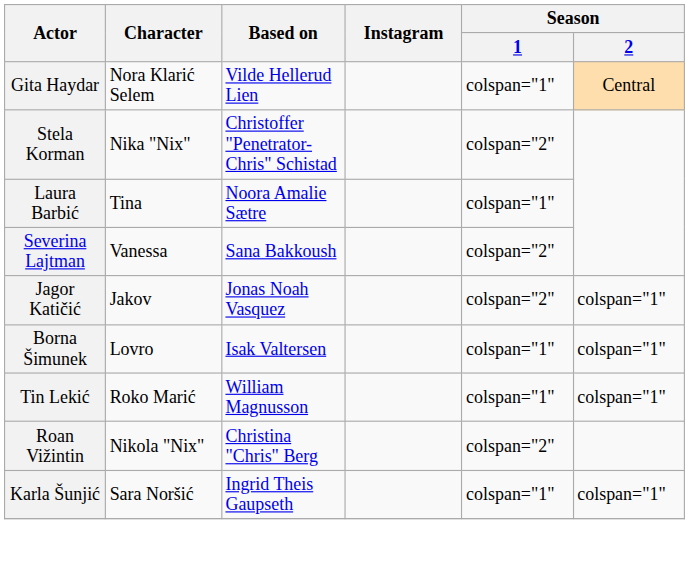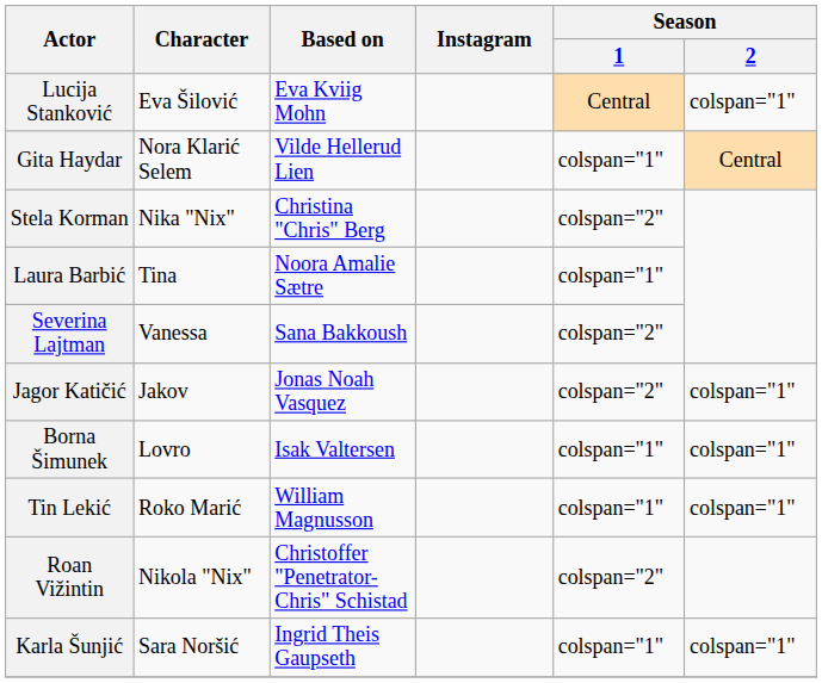+ row: Lucija Stanković | Eva Šilović | Eva Kviig Mohn | Central | colspan="1"
Stela Korman | Based on: Christoffer "Penetrator-Chris" Schistad -> Christina "Chris" Berg
Roan Vižintin | Based on: Christina "Chris" Berg -> Christoffer "Penetrator-Chris" Schistad
